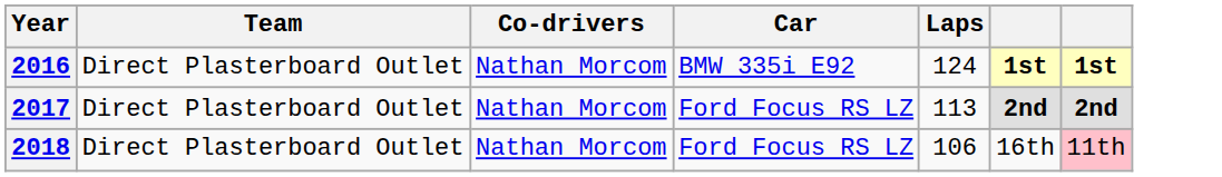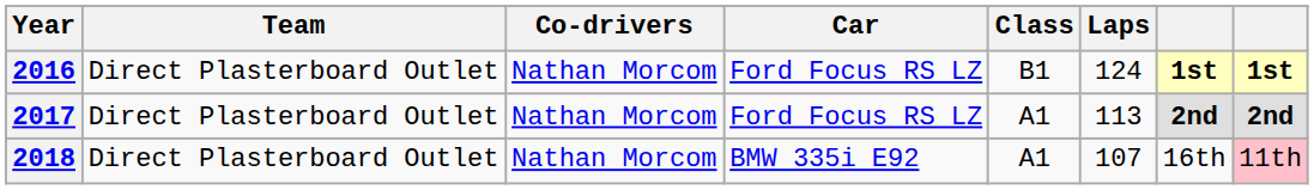+ column: Class | B1 | A1 | A1
2016 | Car: BMW 335i E92 -> Ford Focus RS LZ
2018 | Car: Ford Focus RS LZ -> BMW 335i E92
2018 | Laps: 106 -> 107
